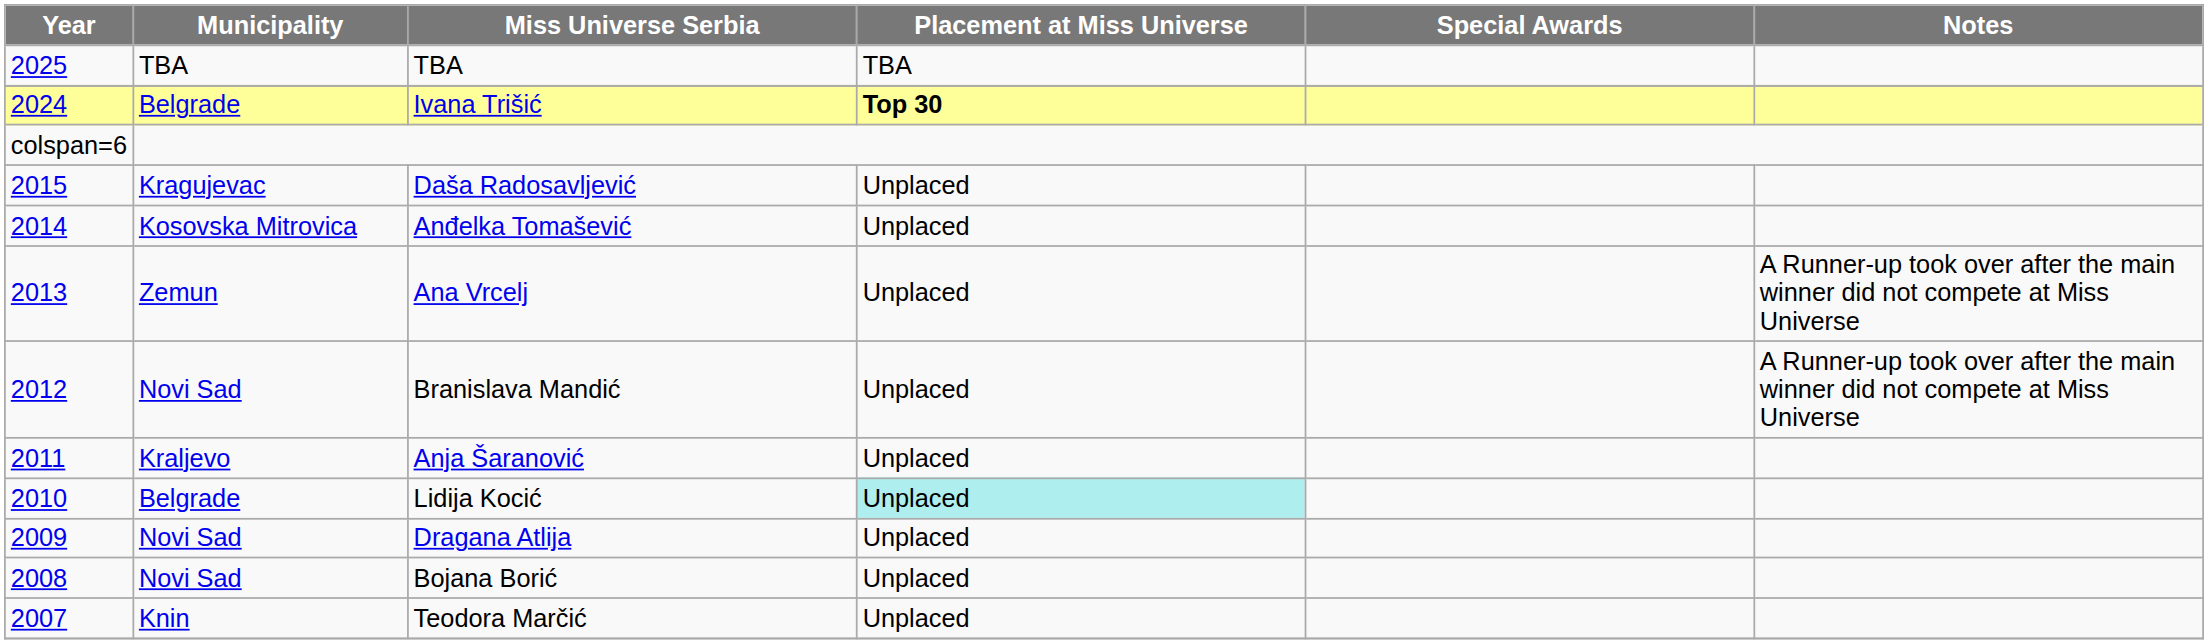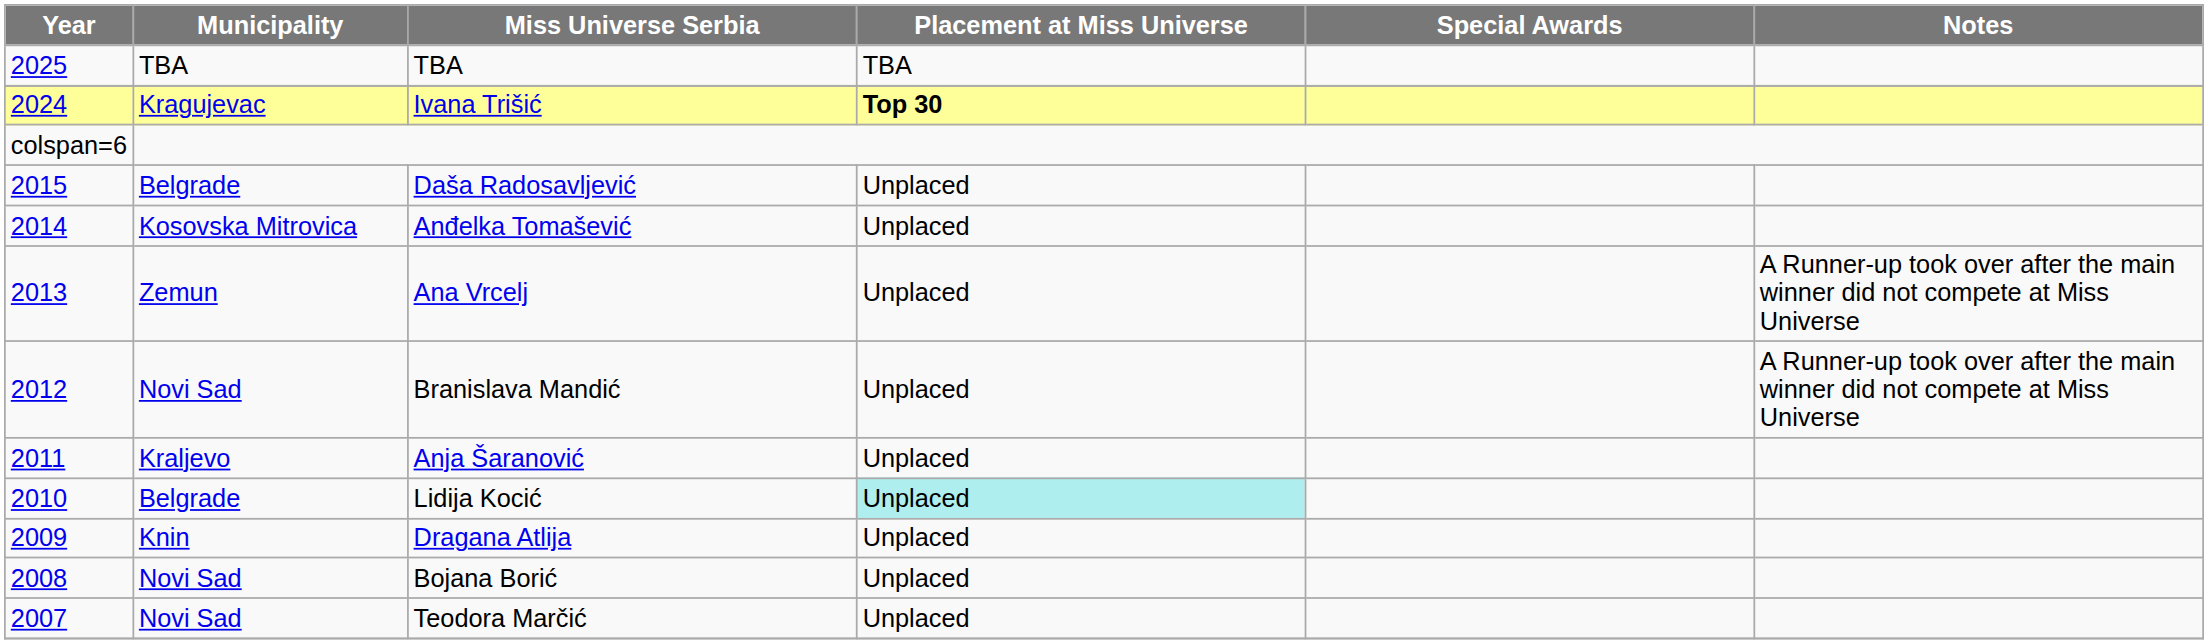Ivana Trišić | Municipality: Belgrade -> Kragujevac
Daša Radosavljević | Municipality: Kragujevac -> Belgrade
Dragana Atlija | Municipality: Novi Sad -> Knin
Teodora Marčić | Municipality: Knin -> Novi Sad
